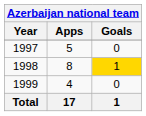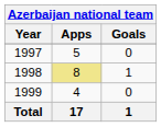1998 | Apps: no background -> khaki background
1998 | Goals: gold background -> no background
